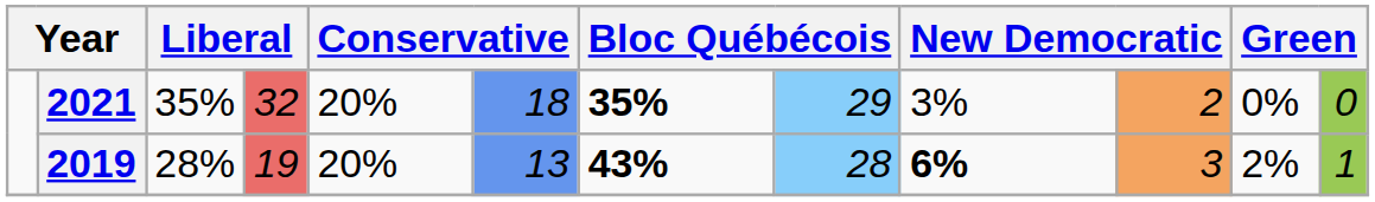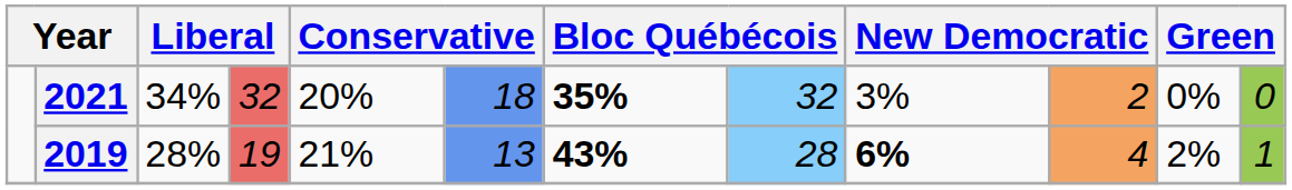2021 | column 3: 35% -> 34%
2021 | column 8: 29 -> 32
2019 | column 5: 20% -> 21%
2019 | column 10: 3 -> 4
